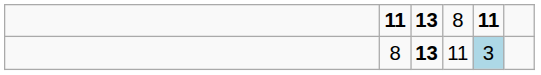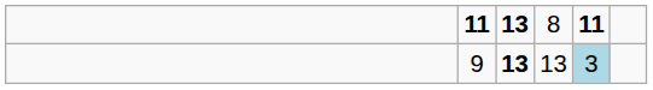row 2 | column 2: 8 -> 9
row 2 | column 4: 11 -> 13
